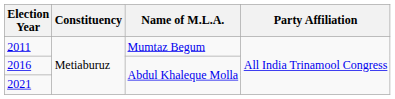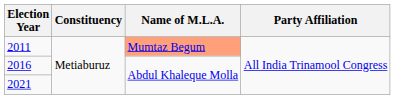2011 | Name of M.L.A.: no background -> lightsalmon background
